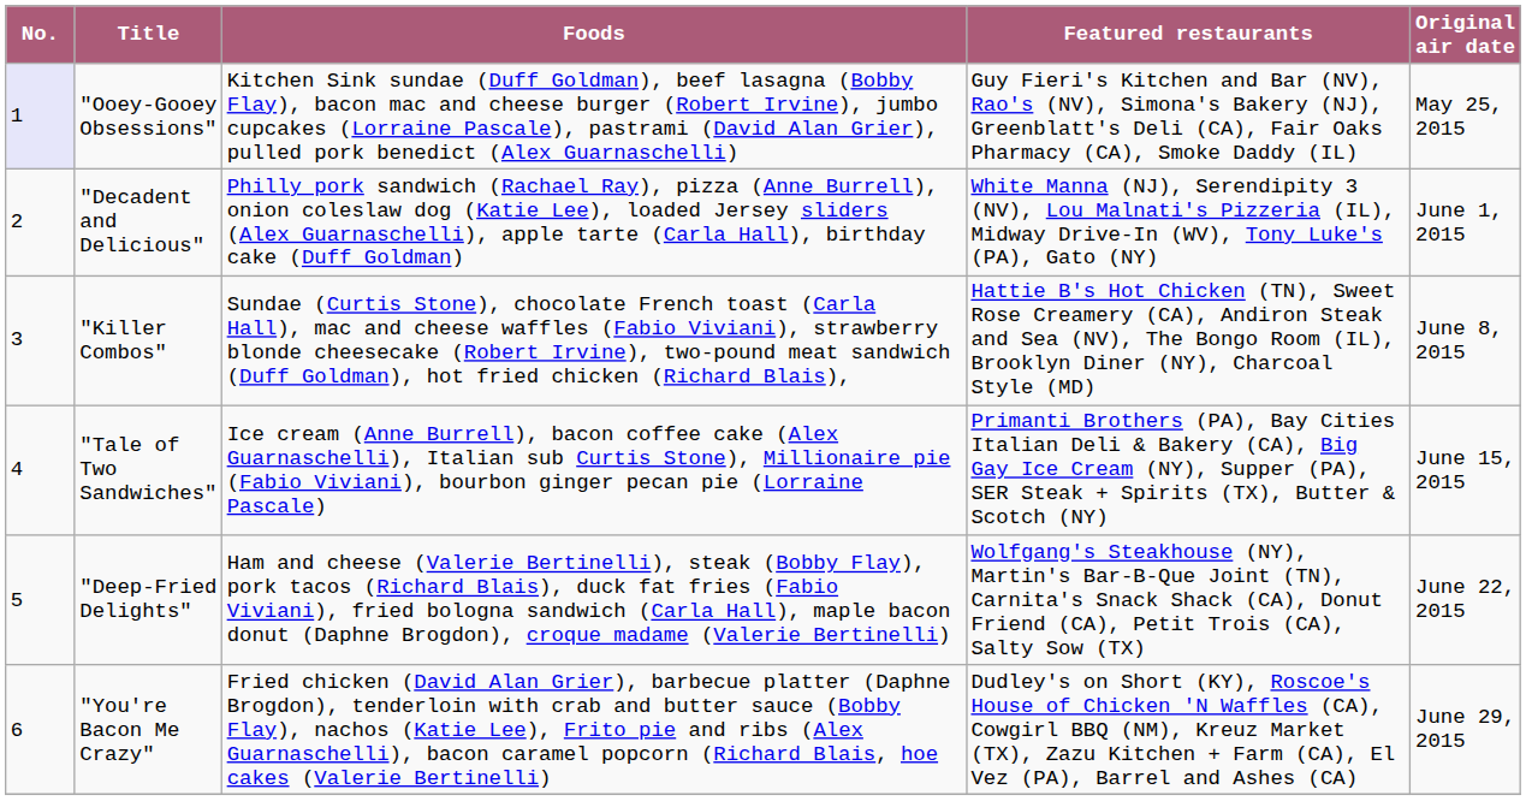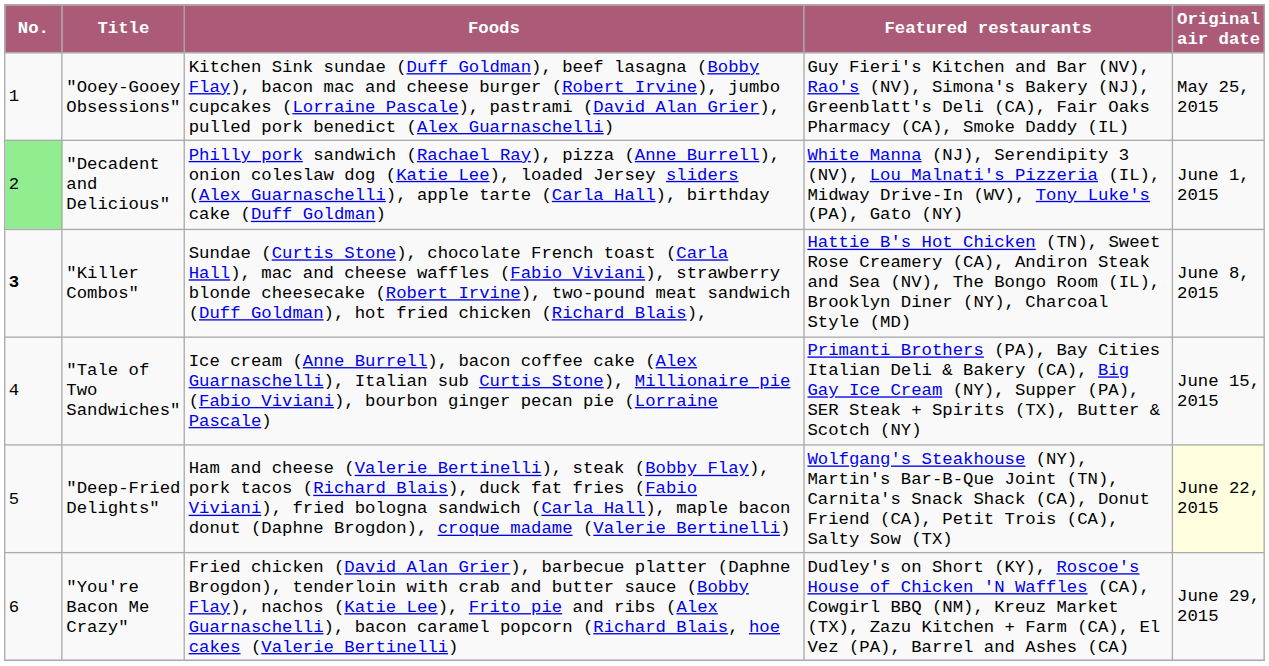"Ooey-Gooey Obsessions" | No.: lavender background -> no background
"Decadent and Delicious" | No.: no background -> lightgreen background
"Killer Combos" | No.: normal -> bold
"Deep-Fried Delights" | Original air date: no background -> lightyellow background
